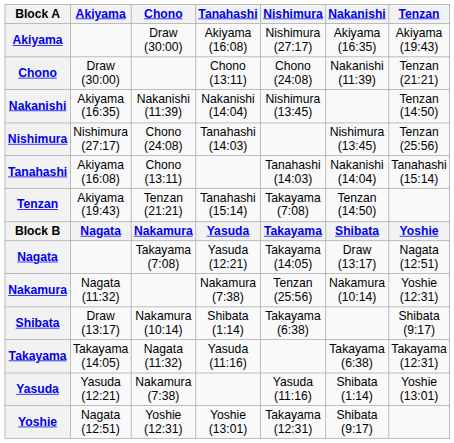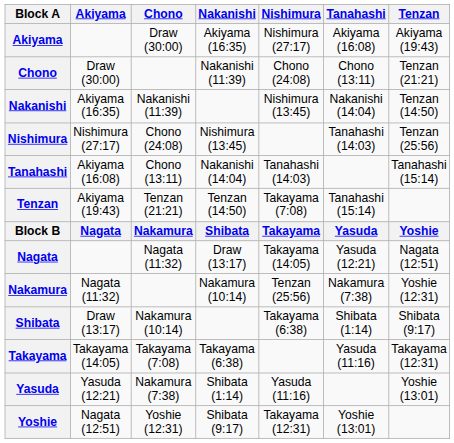columns swapped: Nakanishi <-> Tanahashi
row 9 | Chono: Takayama (7:08) -> Nagata (11:32)
row 12 | Chono: Nagata (11:32) -> Takayama (7:08)
